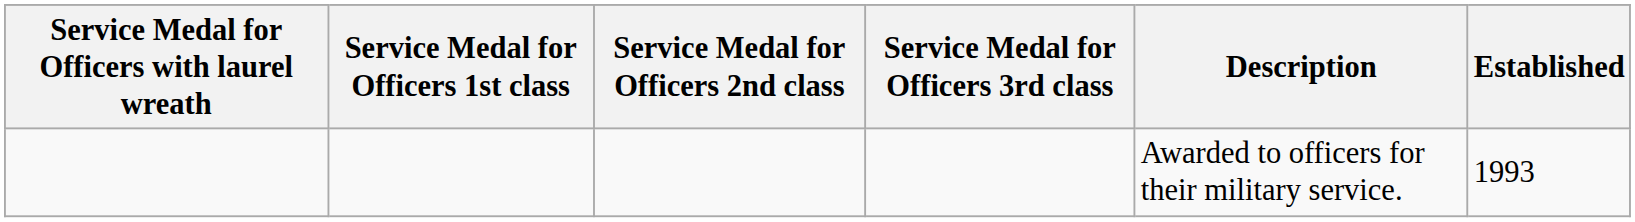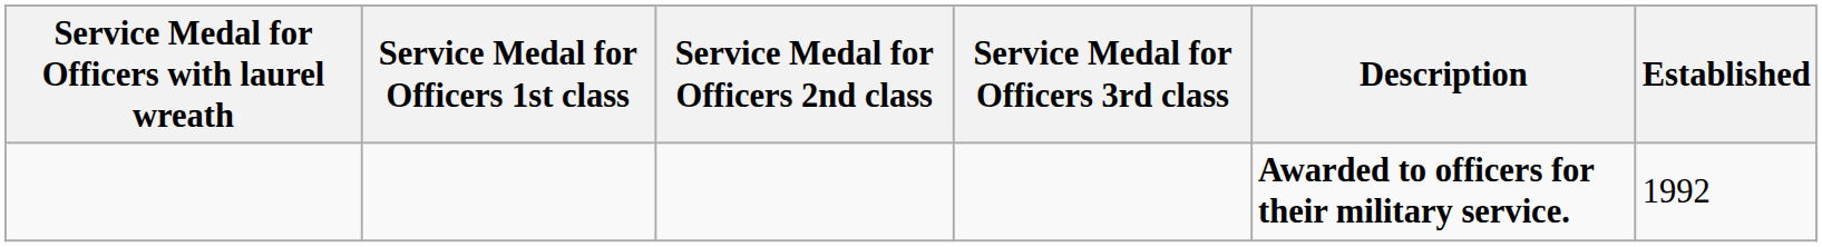row 2 | Description: normal -> bold
row 2 | Established: 1993 -> 1992
